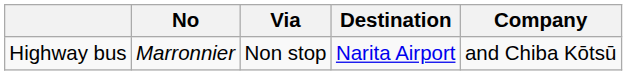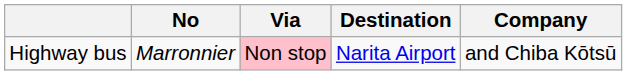Highway bus | Via: no background -> pink background
